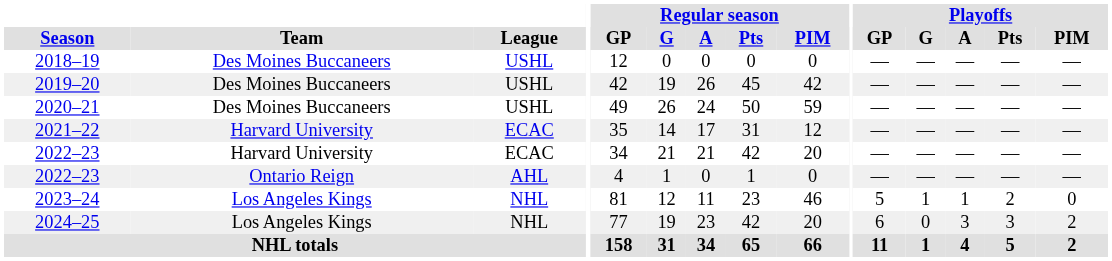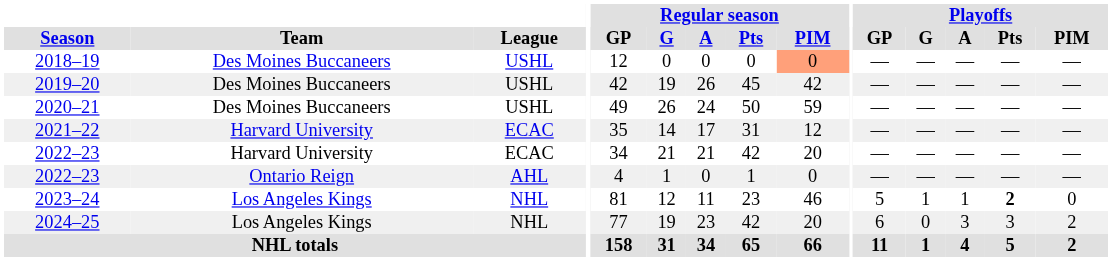2018–19 | Regular season / PIM: no background -> lightsalmon background
2023–24 | Playoffs / Pts: normal -> bold
